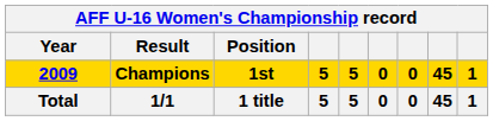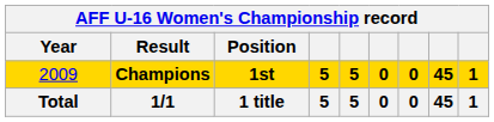Champions | Year: bold -> normal
